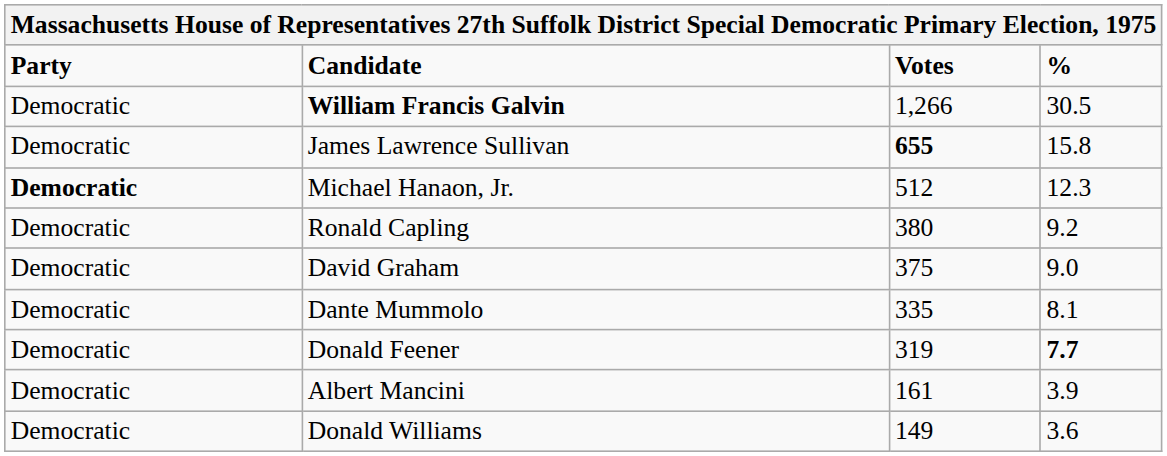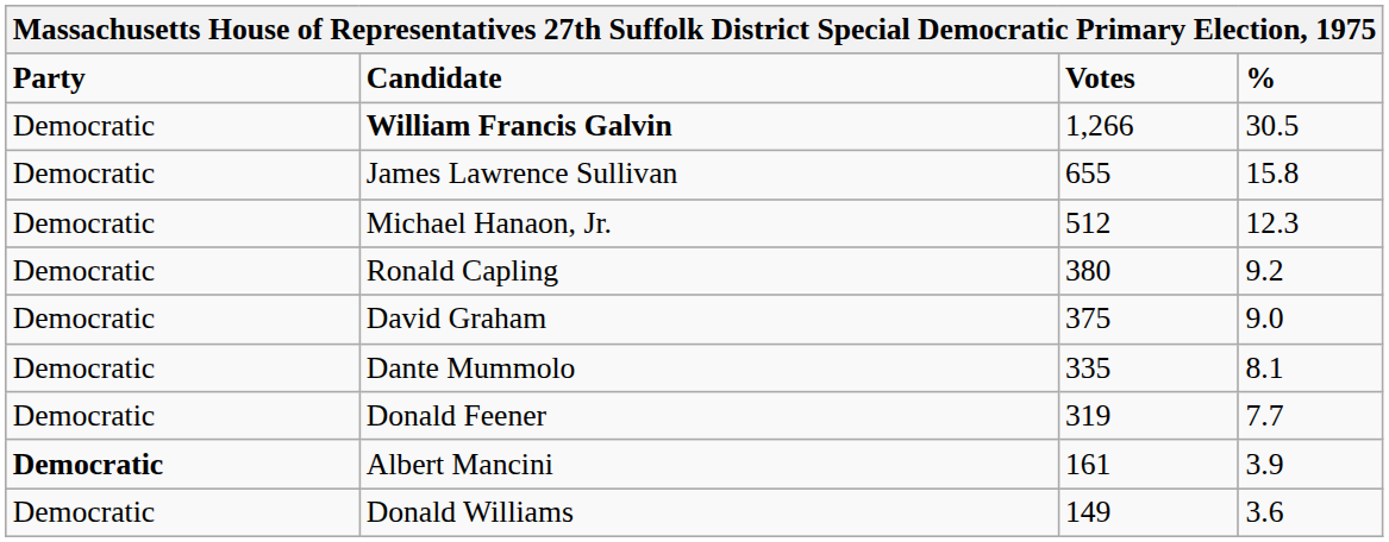James Lawrence Sullivan | Votes: bold -> normal
Michael Hanaon, Jr. | Party: bold -> normal
Donald Feener | %: bold -> normal
Albert Mancini | Party: normal -> bold
